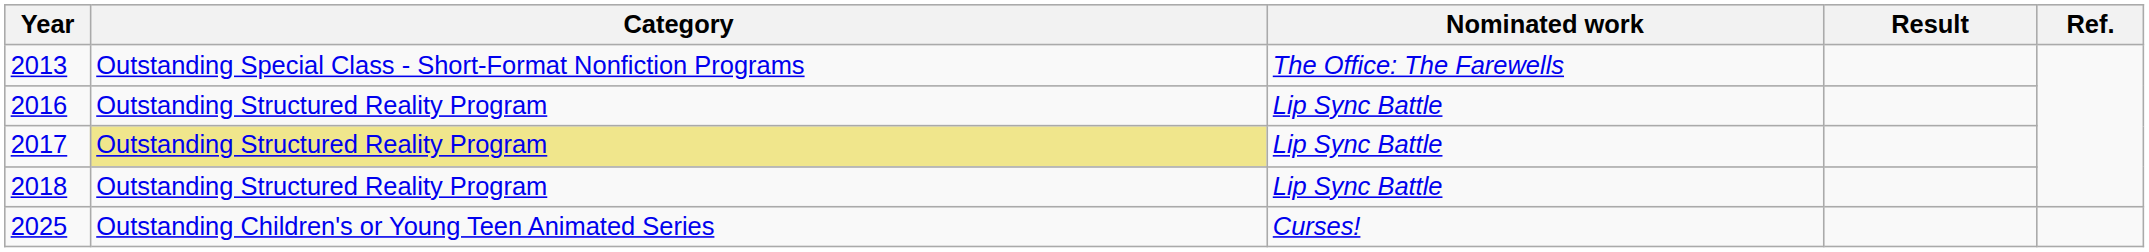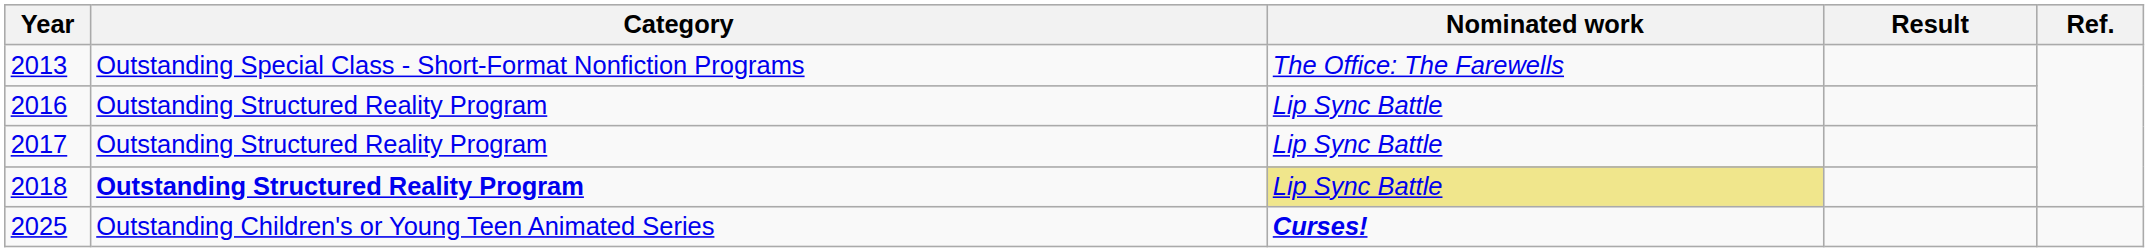2017 | Category: khaki background -> no background
2018 | Category: normal -> bold
2018 | Nominated work: no background -> khaki background
2025 | Nominated work: normal -> bold
